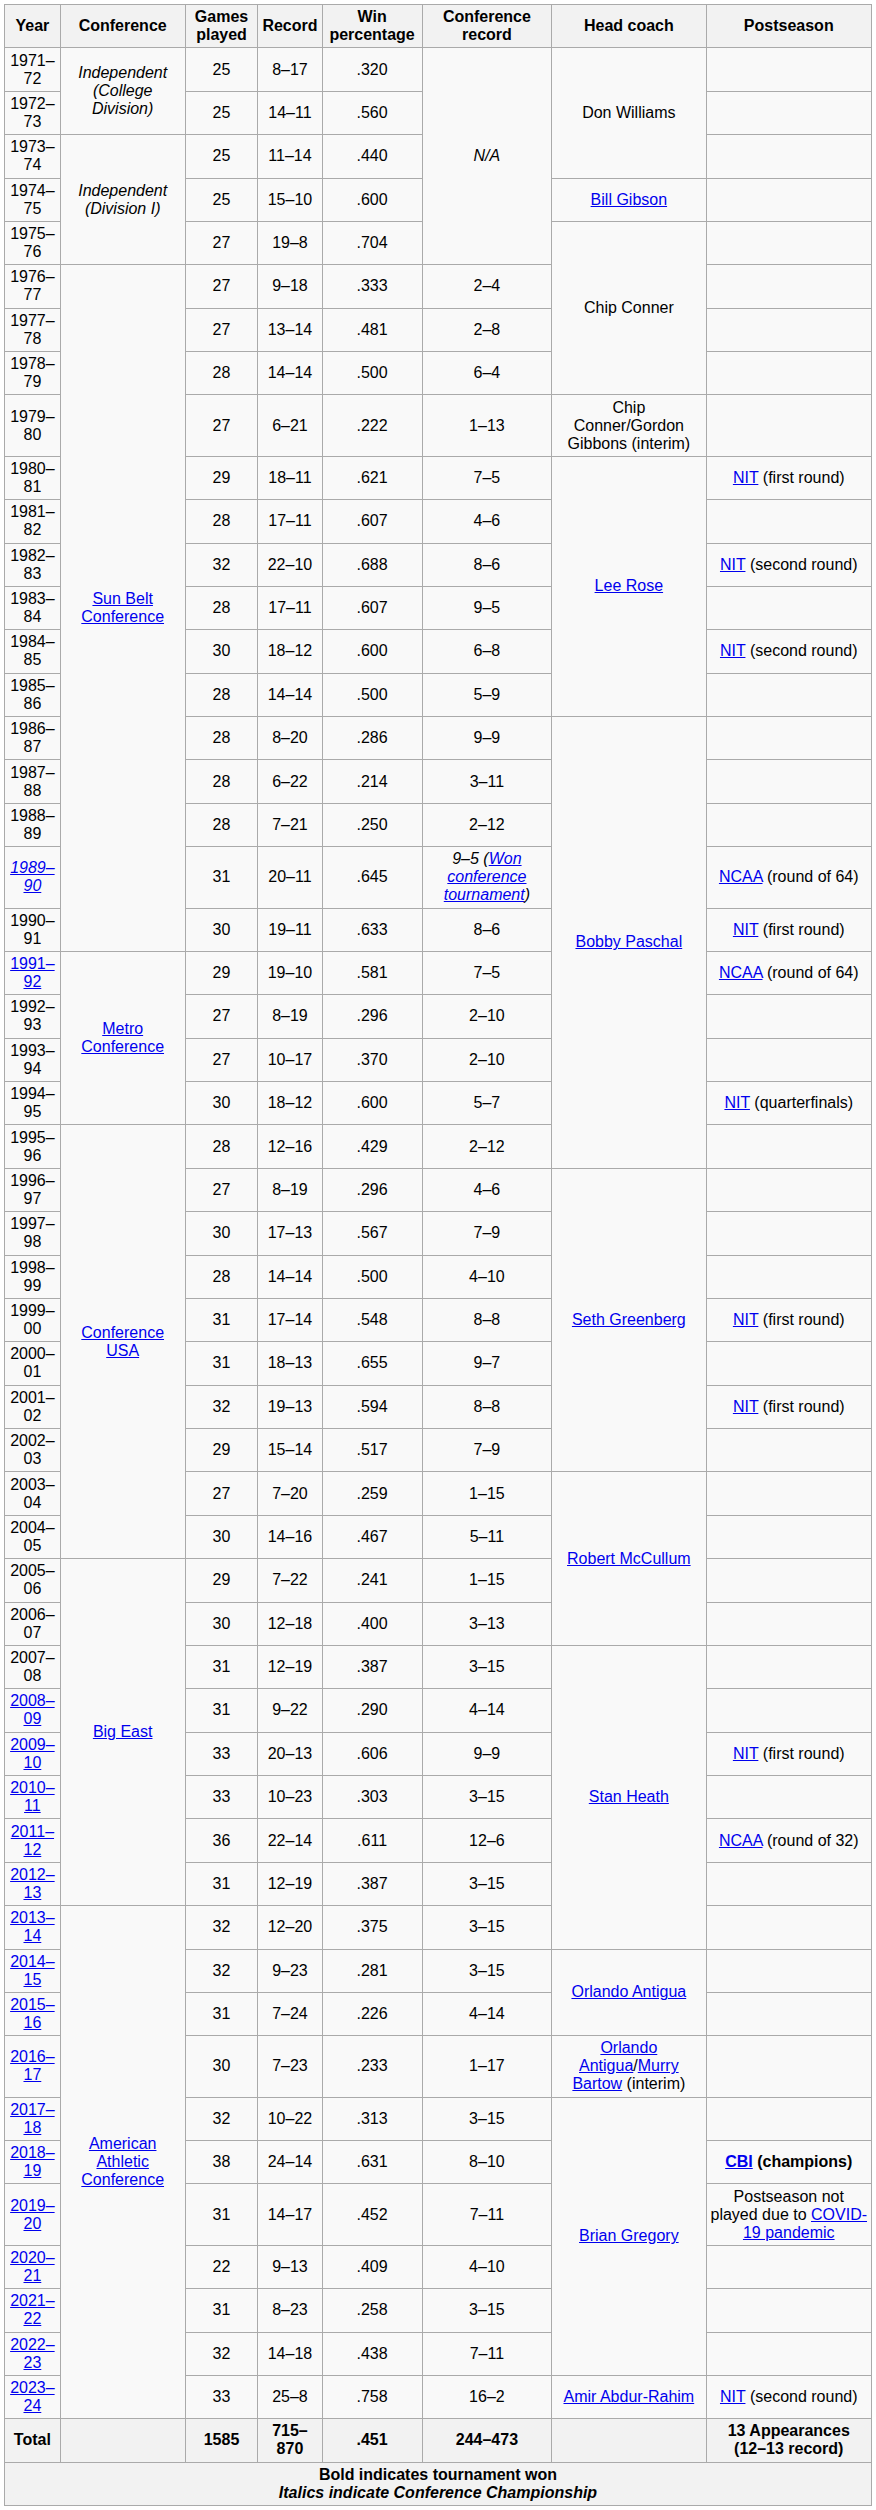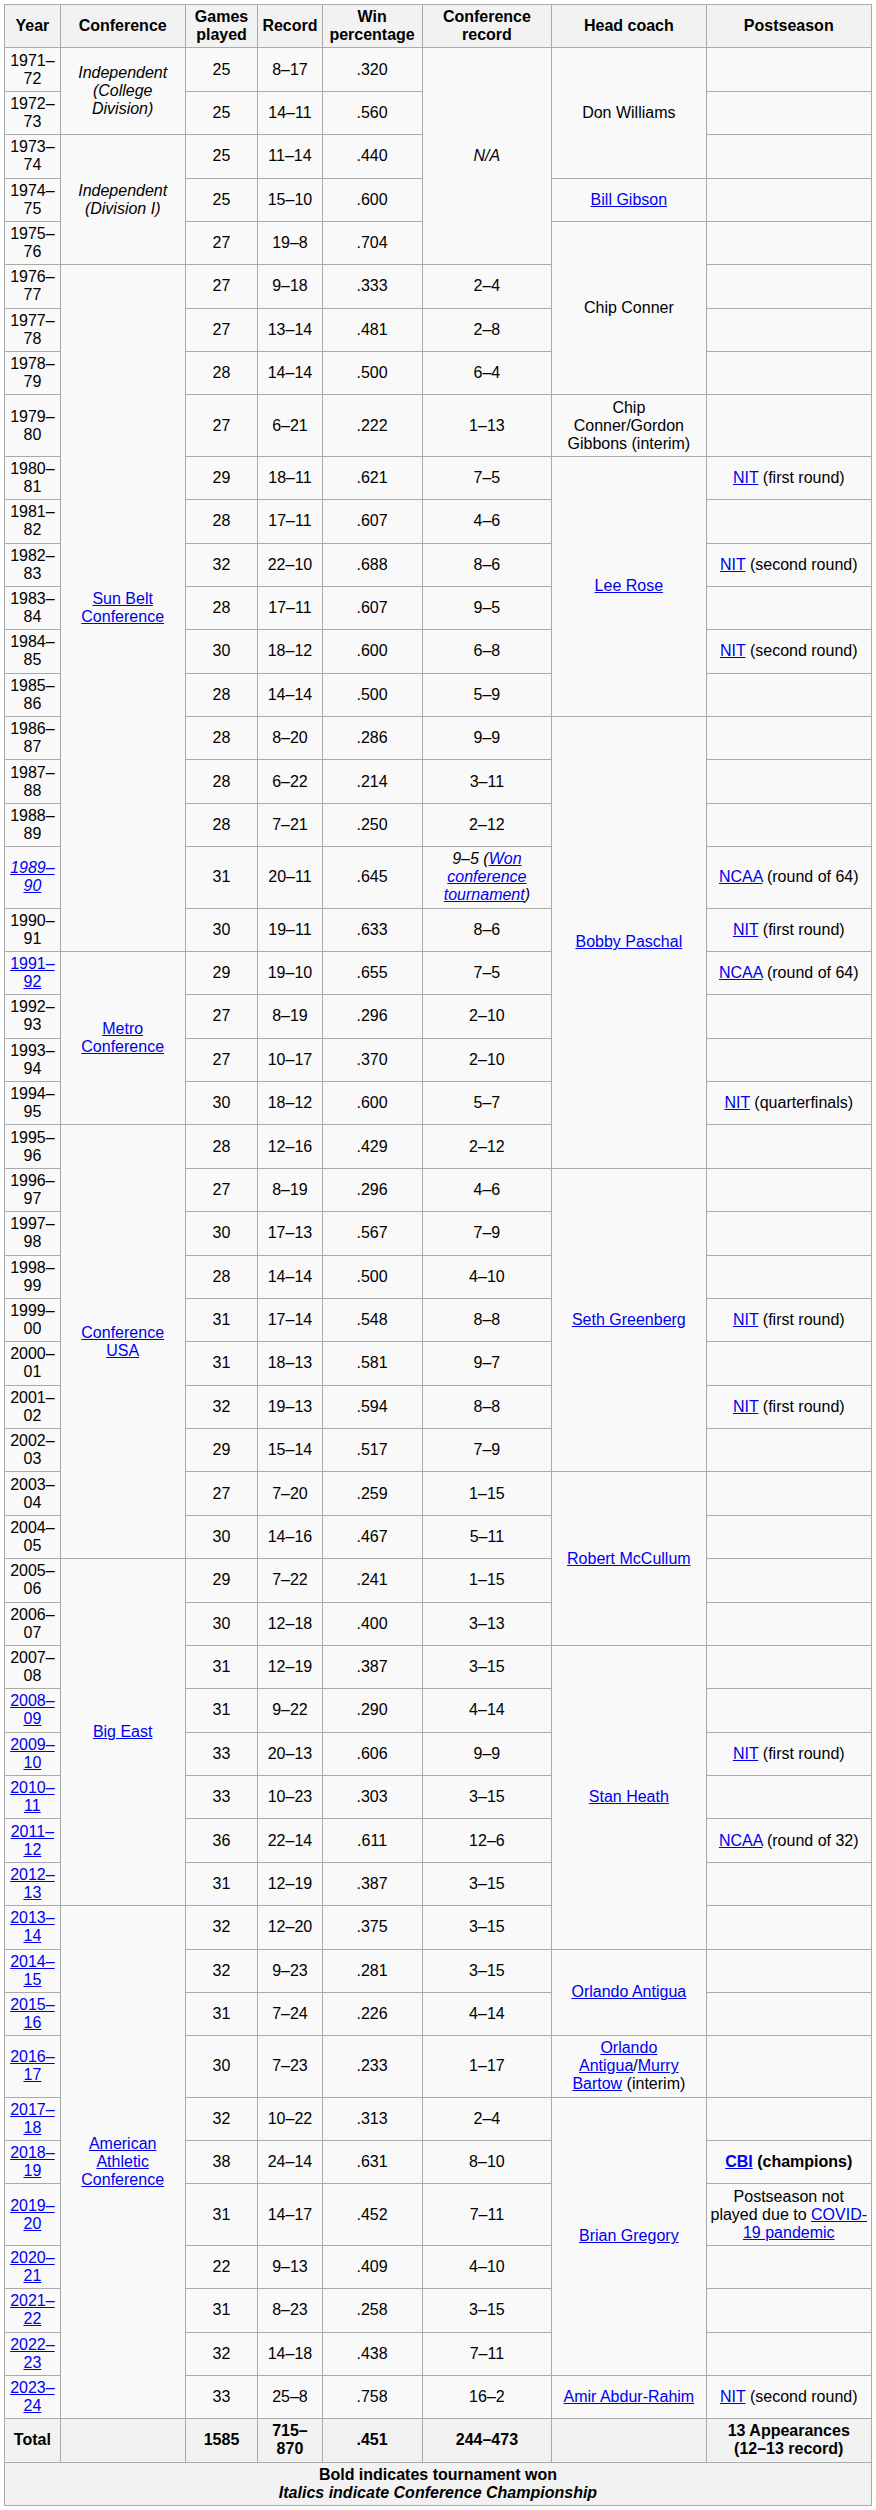1991–92 | Win percentage: .581 -> .655
2000–01 | Win percentage: .655 -> .581
2017–18 | Conference record: 3–15 -> 2–4
